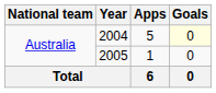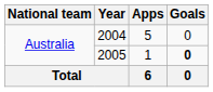2004 | Goals: lightyellow background -> no background
2005 | Goals: normal -> bold
